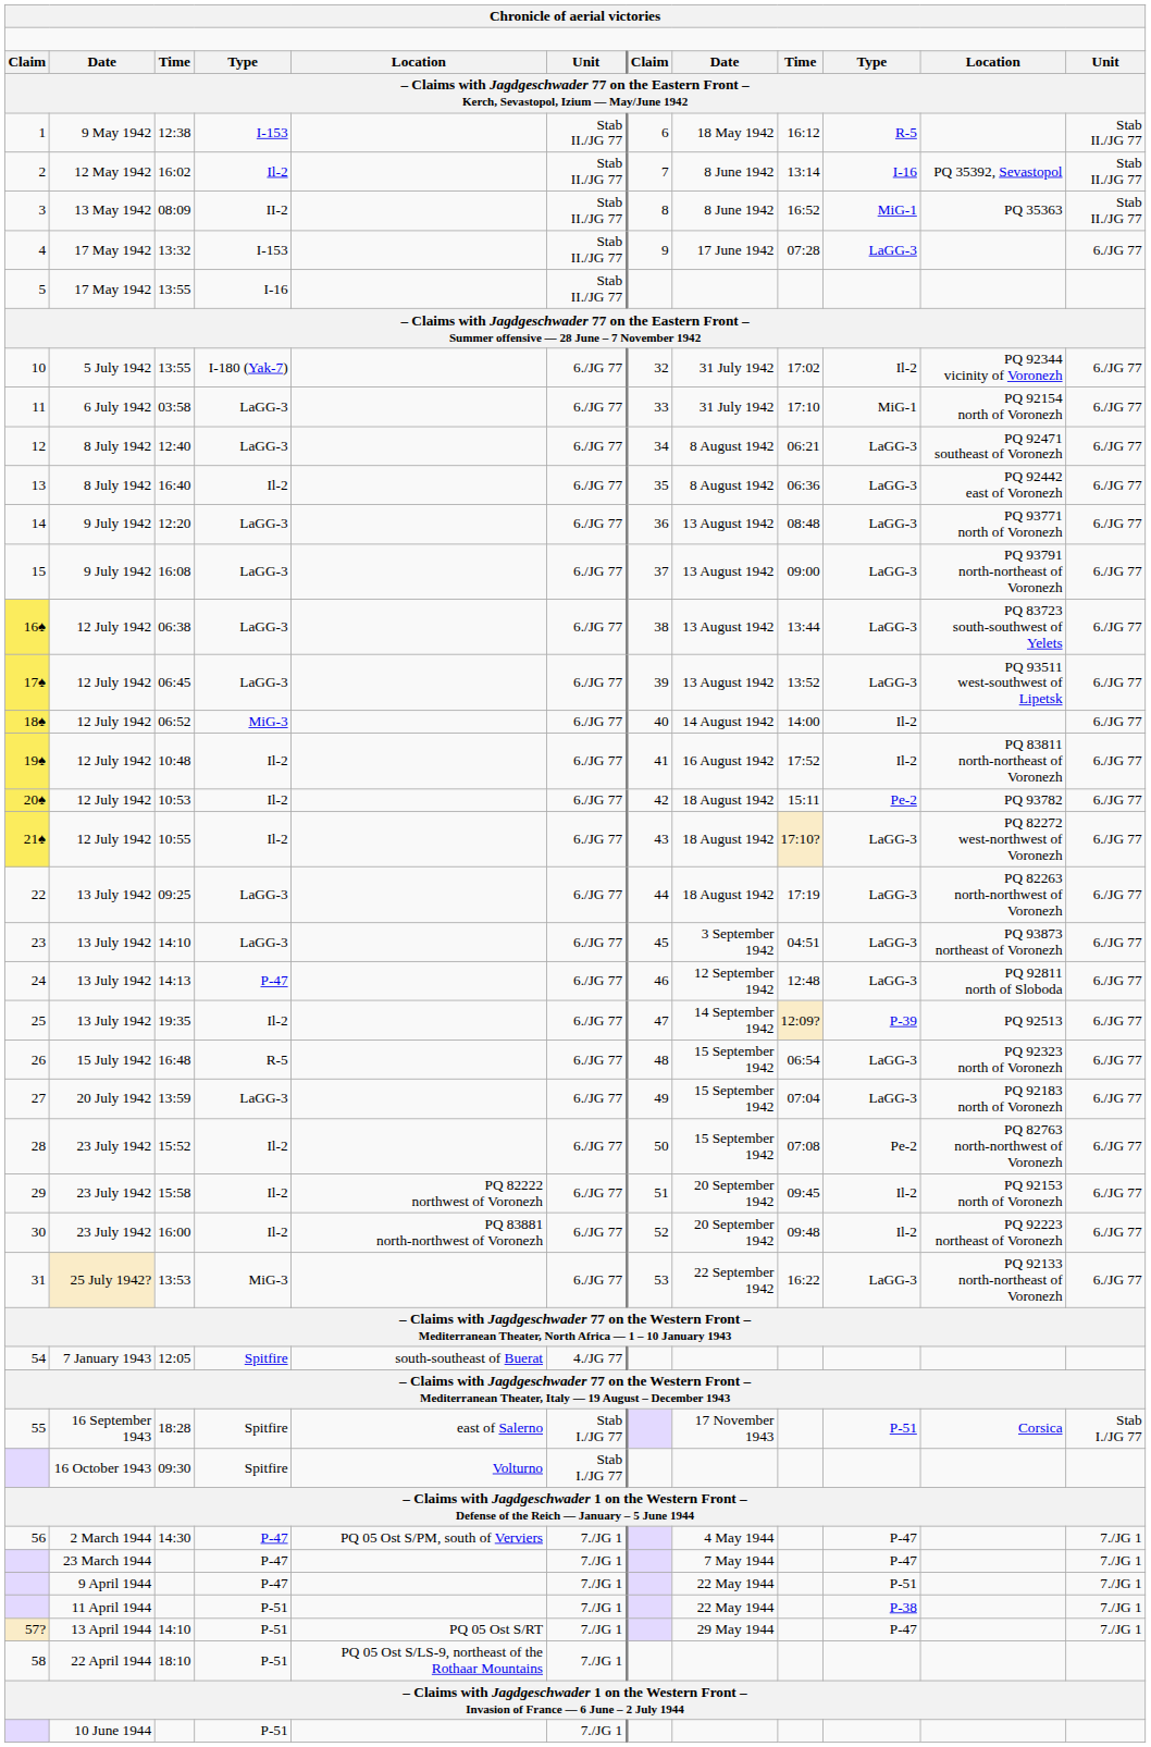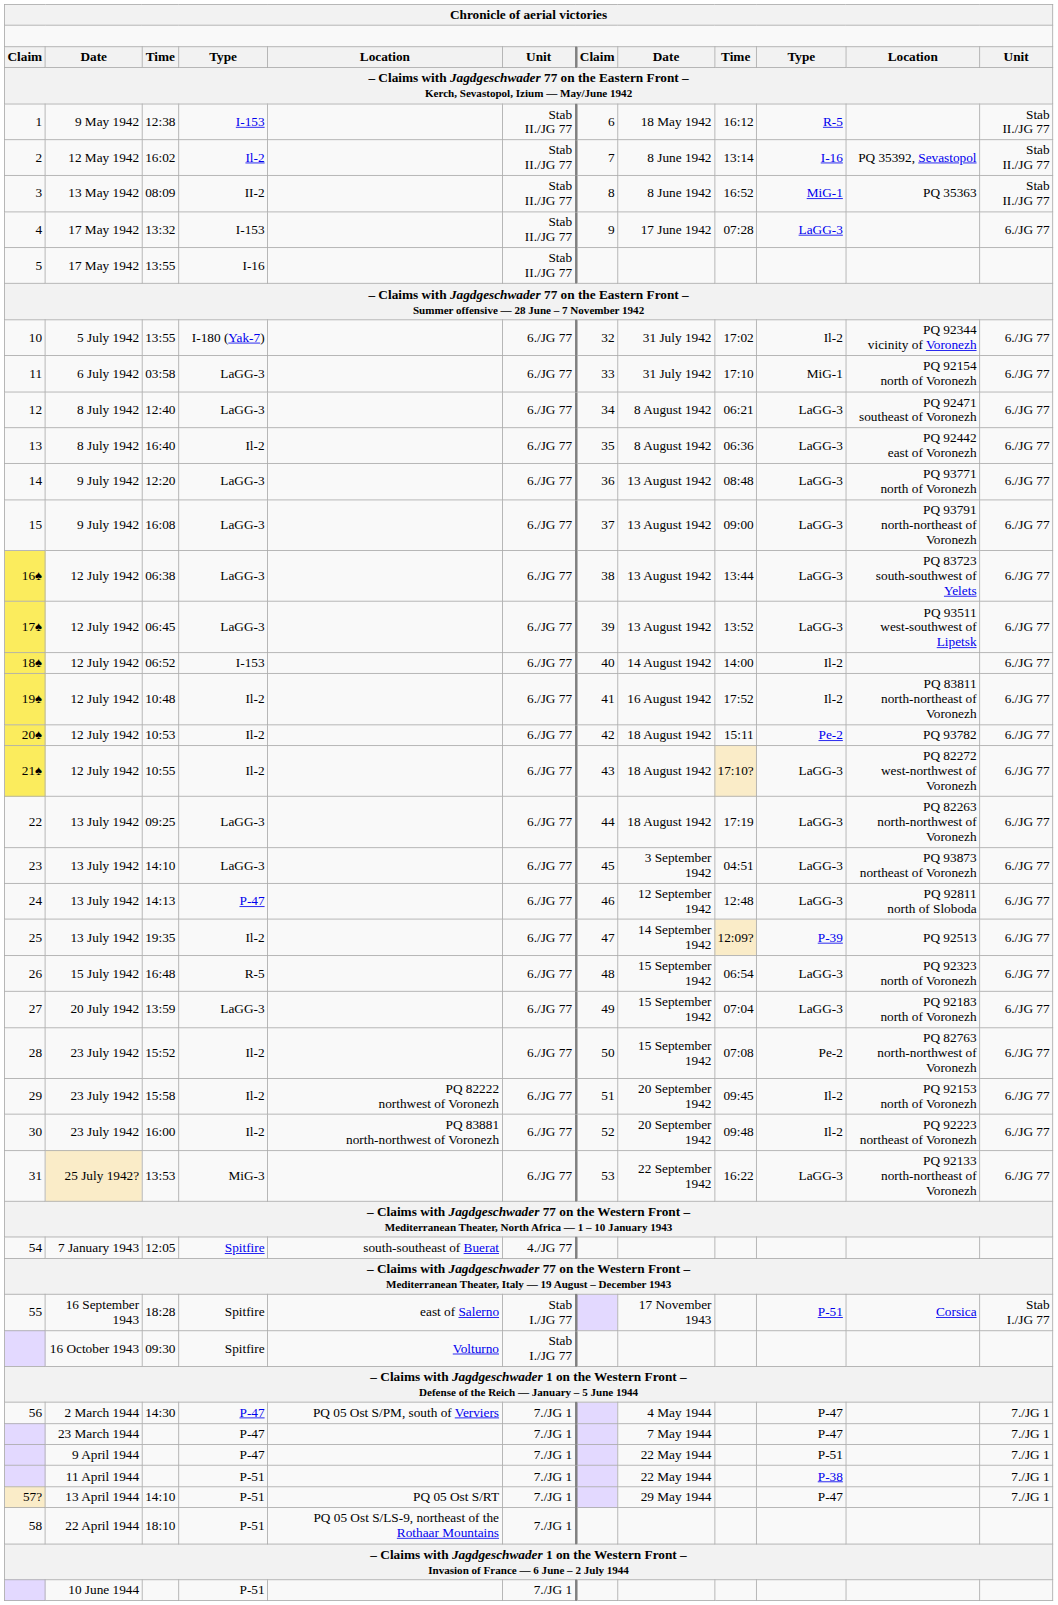18♠ | column 4: MiG-3 -> I-153
